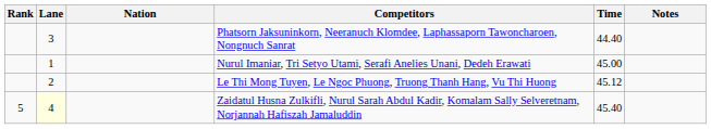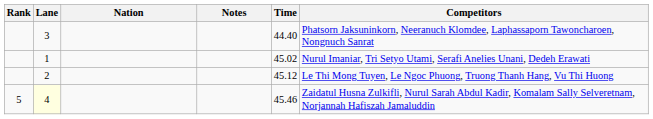columns swapped: Competitors <-> Notes
row 3 | Time: 45.00 -> 45.02
row 5 | Time: 45.40 -> 45.46
